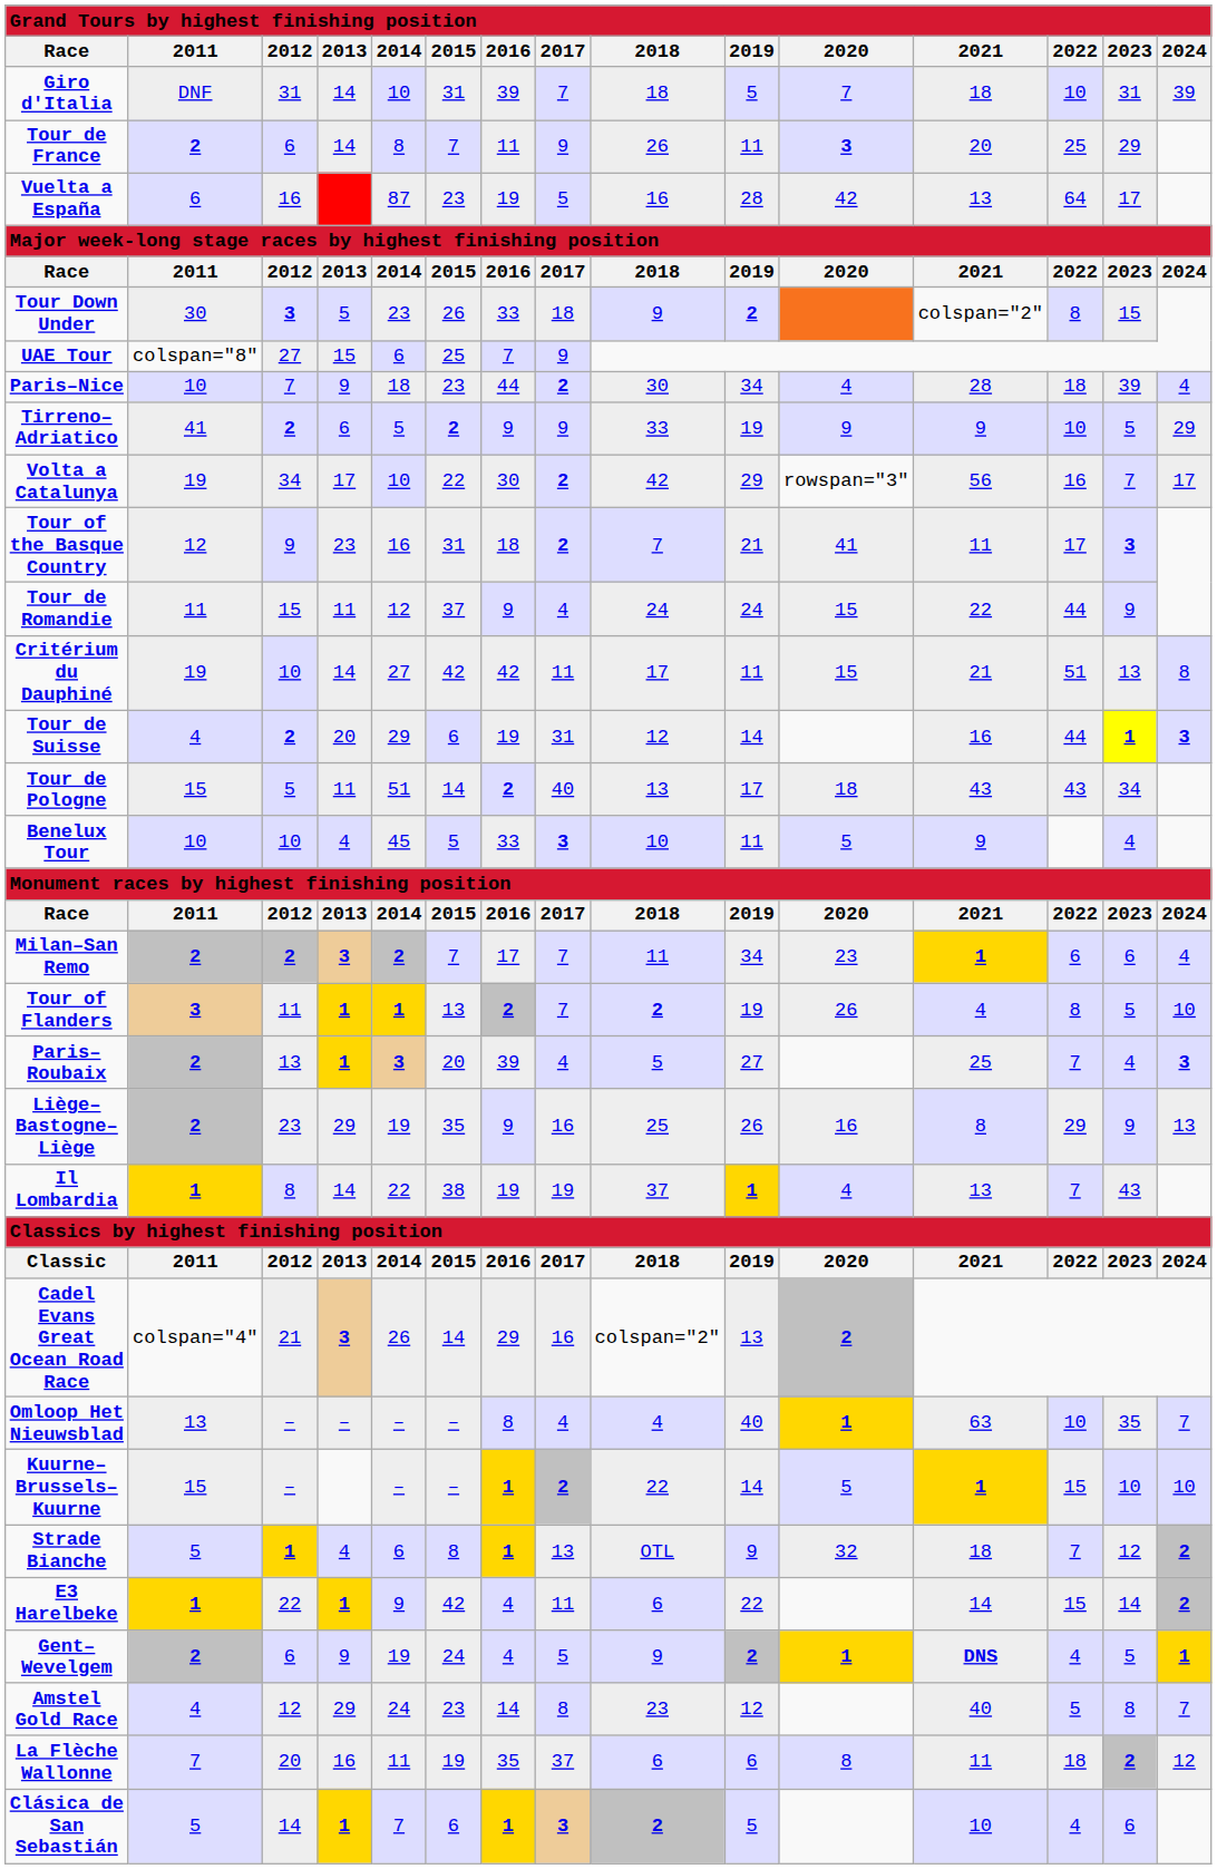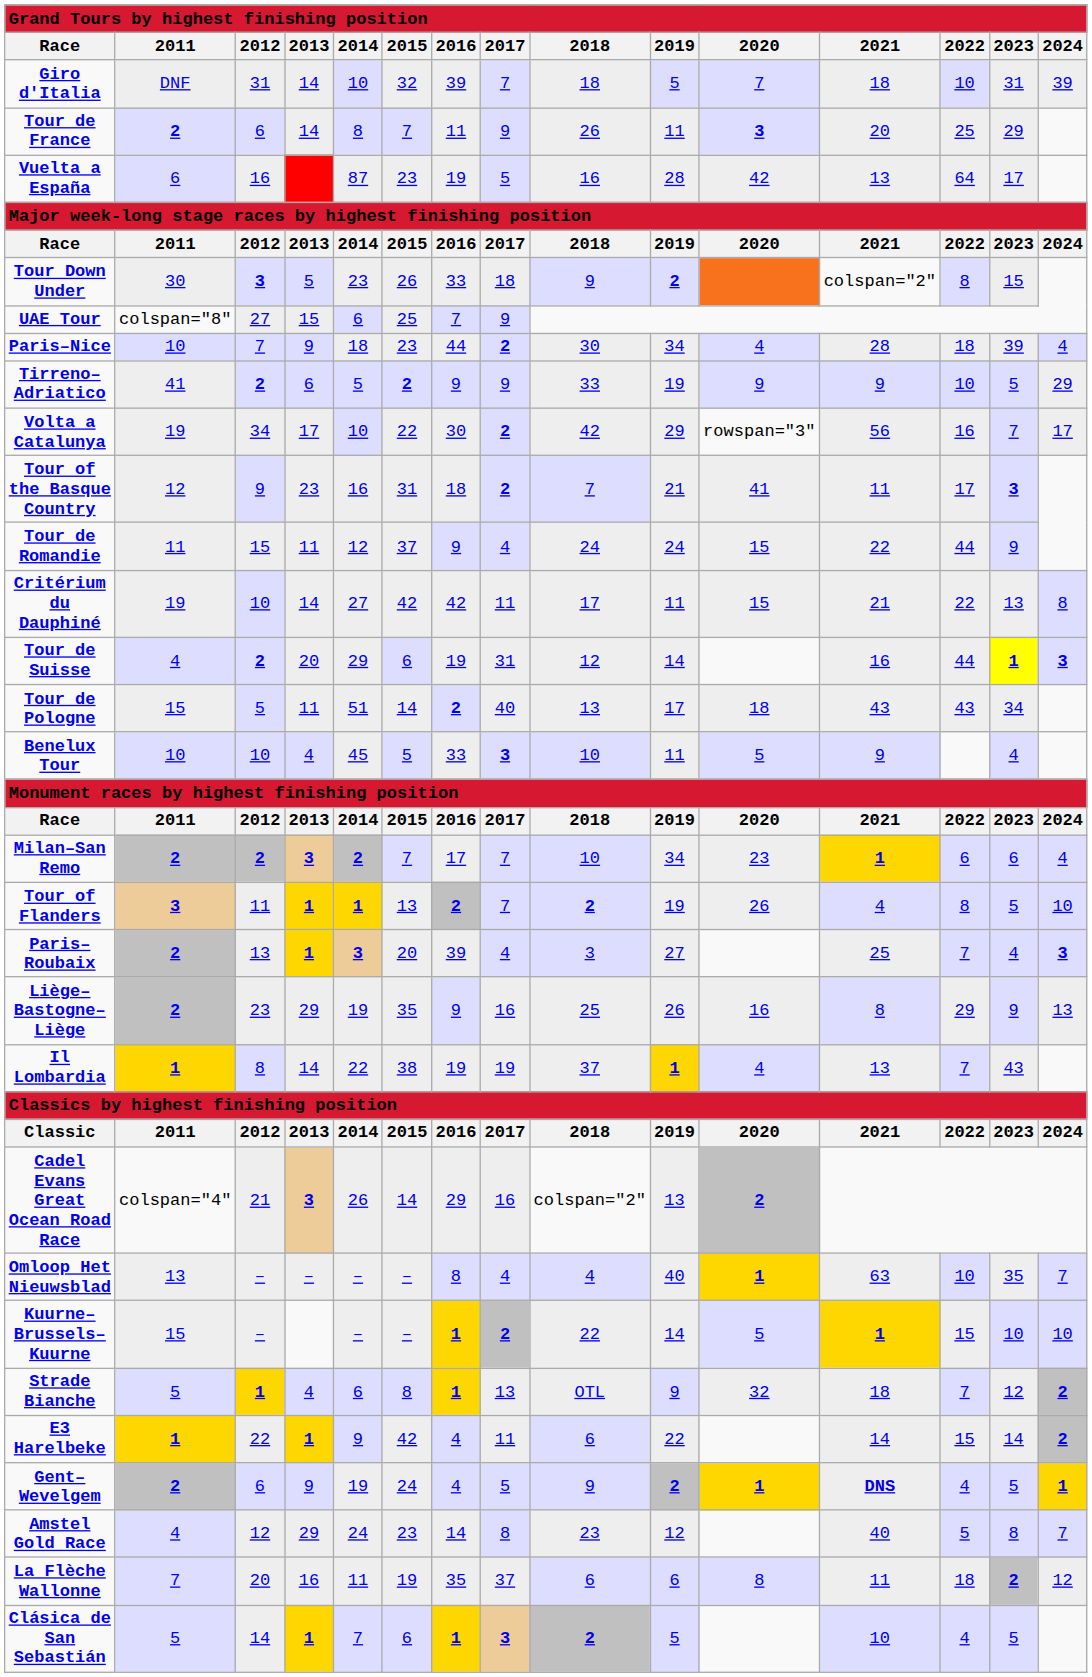Giro d'Italia | 2015: 31 -> 32
Critérium du Dauphiné | 2022: 51 -> 22
Milan–San Remo | 2018: 11 -> 10
Paris–Roubaix | 2018: 5 -> 3
Clásica de San Sebastián | 2023: 6 -> 5
